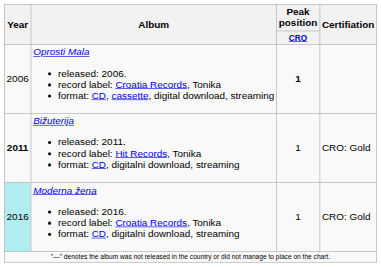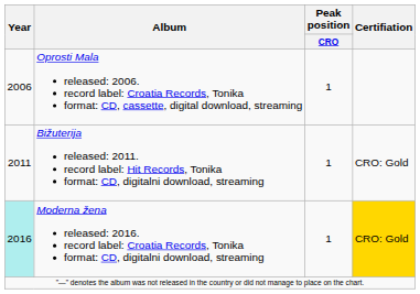row 3 | Peak position / CRO: bold -> normal
row 4 | Year: bold -> normal
row 5 | Certifiation: no background -> gold background
